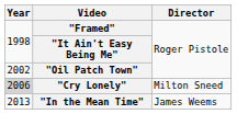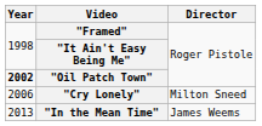"Oil Patch Town" | Year: normal -> bold
"Cry Lonely" | Year: lightgrey background -> no background
